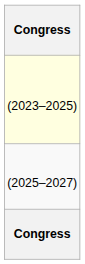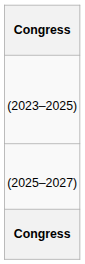row 2 | column 1: lightyellow background -> no background
